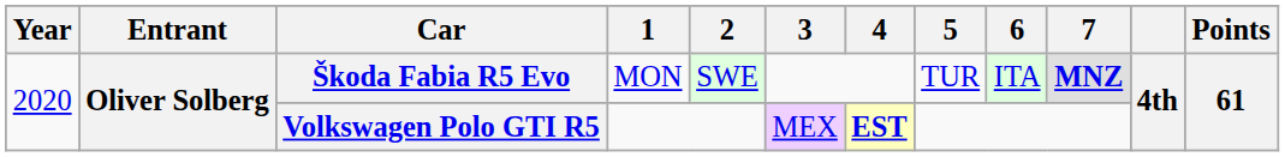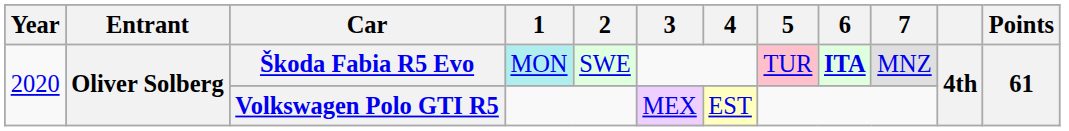Škoda Fabia R5 Evo | 1: no background -> paleturquoise background
Škoda Fabia R5 Evo | 5: no background -> pink background
Škoda Fabia R5 Evo | 6: normal -> bold
Škoda Fabia R5 Evo | 7: bold -> normal
Volkswagen Polo GTI R5 | 4: bold -> normal
